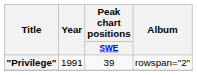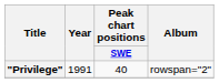"Privilege" | Peak chart positions / SWE: 39 -> 40
